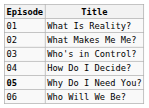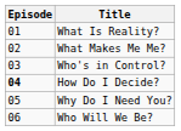How Do I Decide? | Episode: normal -> bold
Why Do I Need You? | Episode: bold -> normal
